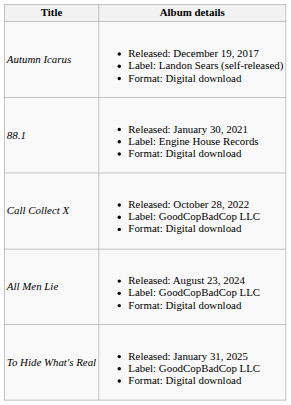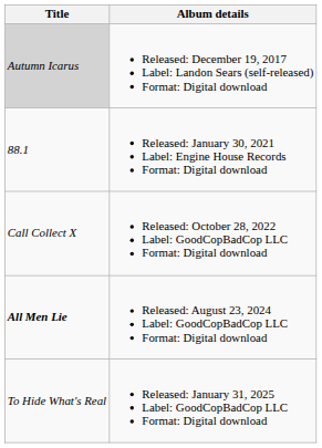Autumn Icarus | Title: no background -> lightgrey background
All Men Lie | Title: normal -> bold
